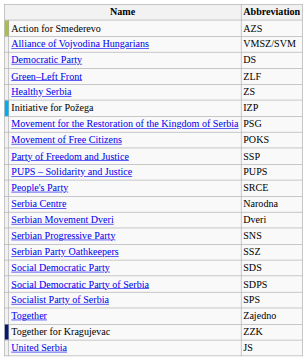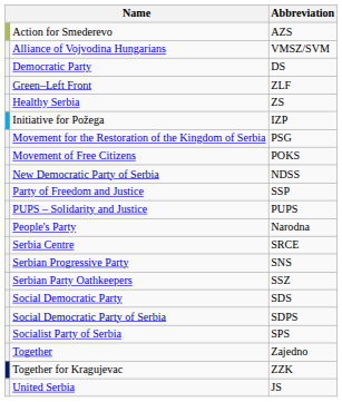+ row: New Democratic Party of Serbia | NDSS
People's Party | Abbreviation: SRCE -> Narodna
Serbia Centre | Abbreviation: Narodna -> SRCE
- row: Serbian Movement Dveri | Dveri
